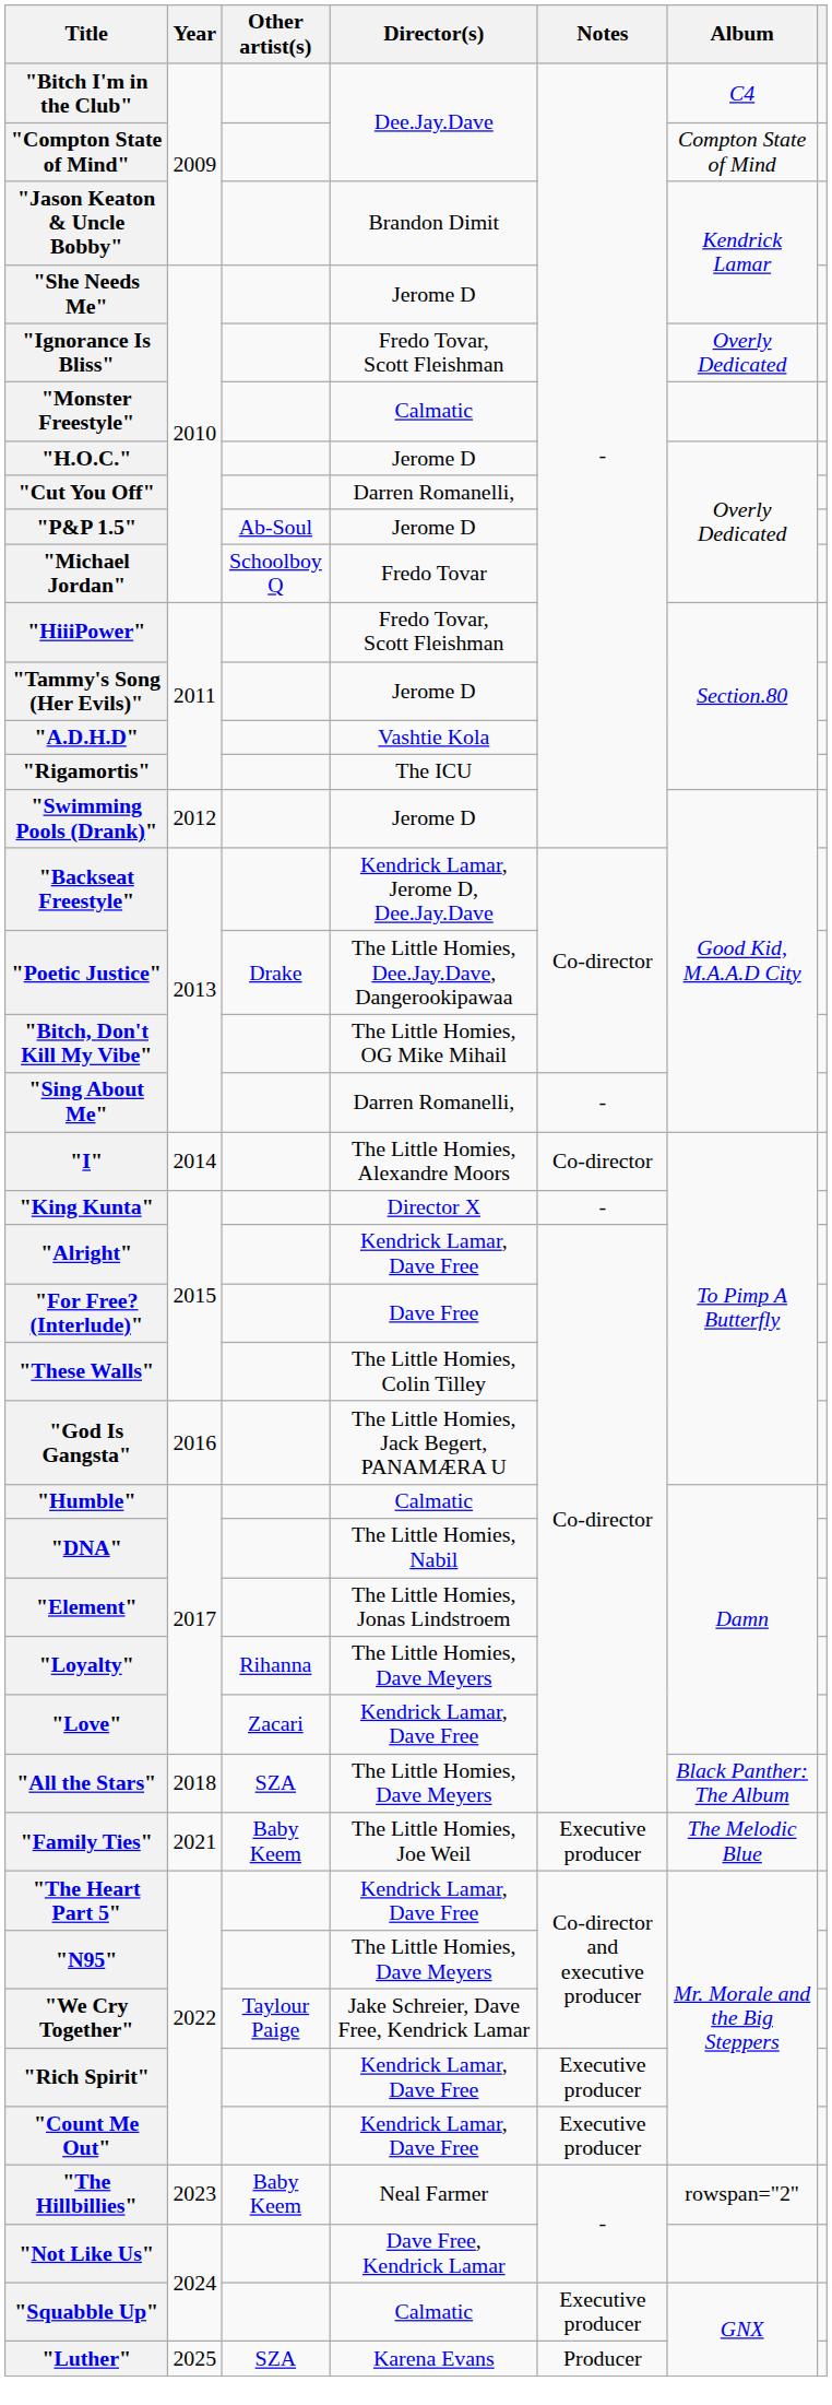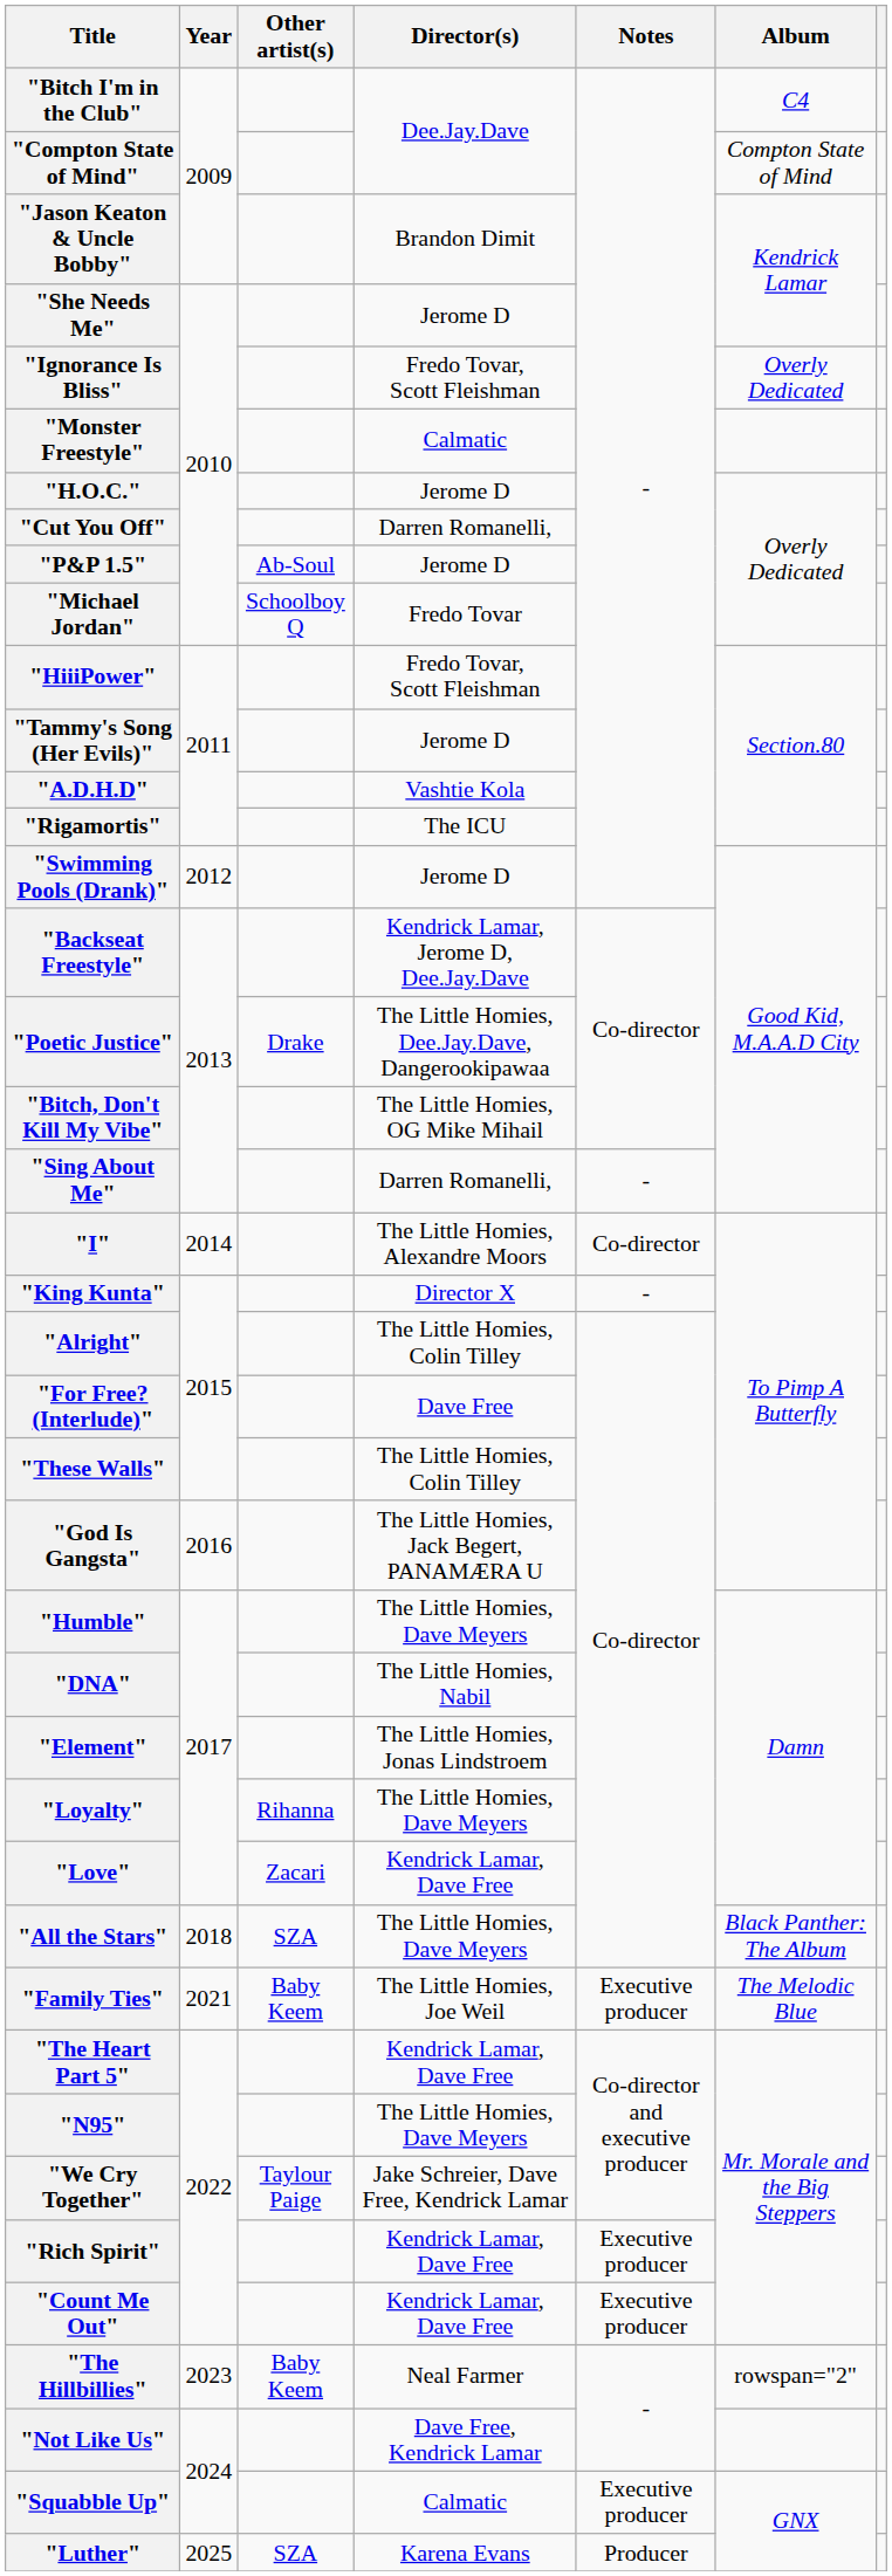"Alright" | Director(s): Kendrick Lamar, Dave Free -> The Little Homies, Colin Tilley
"Humble" | Director(s): Calmatic -> The Little Homies, Dave Meyers
